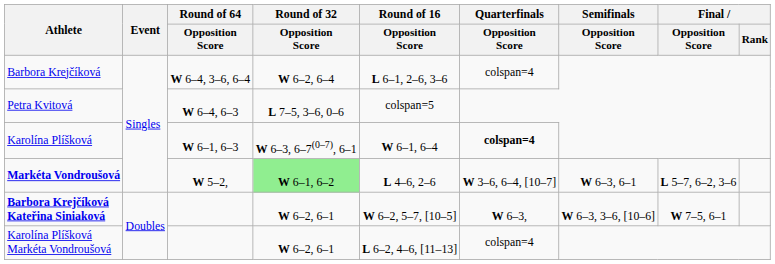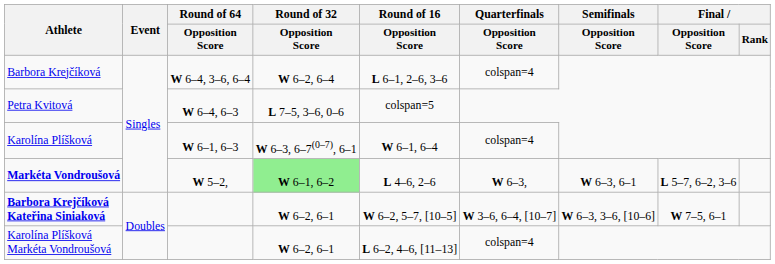Karolína Plíšková | Quarterfinals / Opposition Score: bold -> normal
Markéta Vondroušová | Quarterfinals / Opposition Score: W 3–6, 6–4, [10–7] -> W 6–3,
Barbora Krejčíková Kateřina Siniaková | Quarterfinals / Opposition Score: W 6–3, -> W 3–6, 6–4, [10–7]
